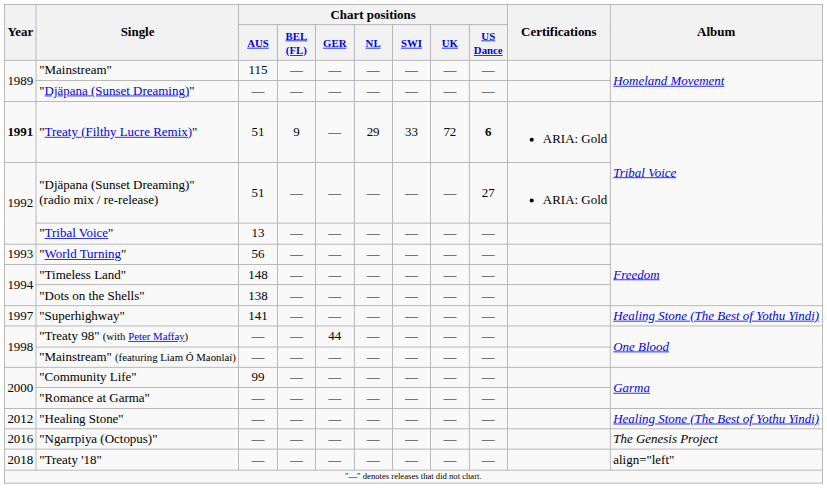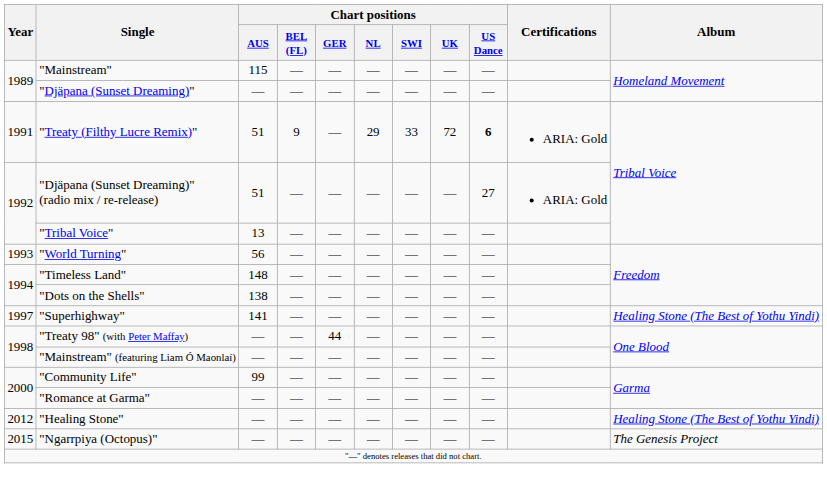"Treaty (Filthy Lucre Remix)" | Year: bold -> normal
"Ngarrpiya (Octopus)" | Year: 2016 -> 2015
- row: 2018 | "Treaty '18" | — | — | — | — | — | — | — | align="left"
